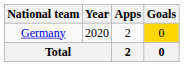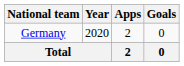Germany | Goals: gold background -> no background
